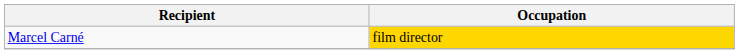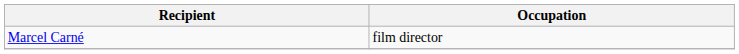Marcel Carné | Occupation: gold background -> no background
